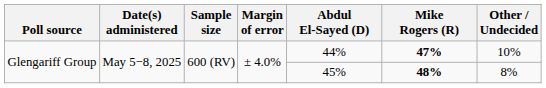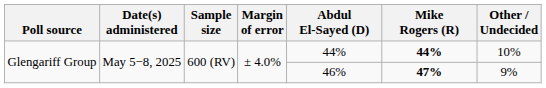row 2 | Mike Rogers (R): 47% -> 44%
row 3 | Abdul El-Sayed (D): 45% -> 46%
row 3 | Mike Rogers (R): 48% -> 47%
row 3 | Other / Undecided: 8% -> 9%
